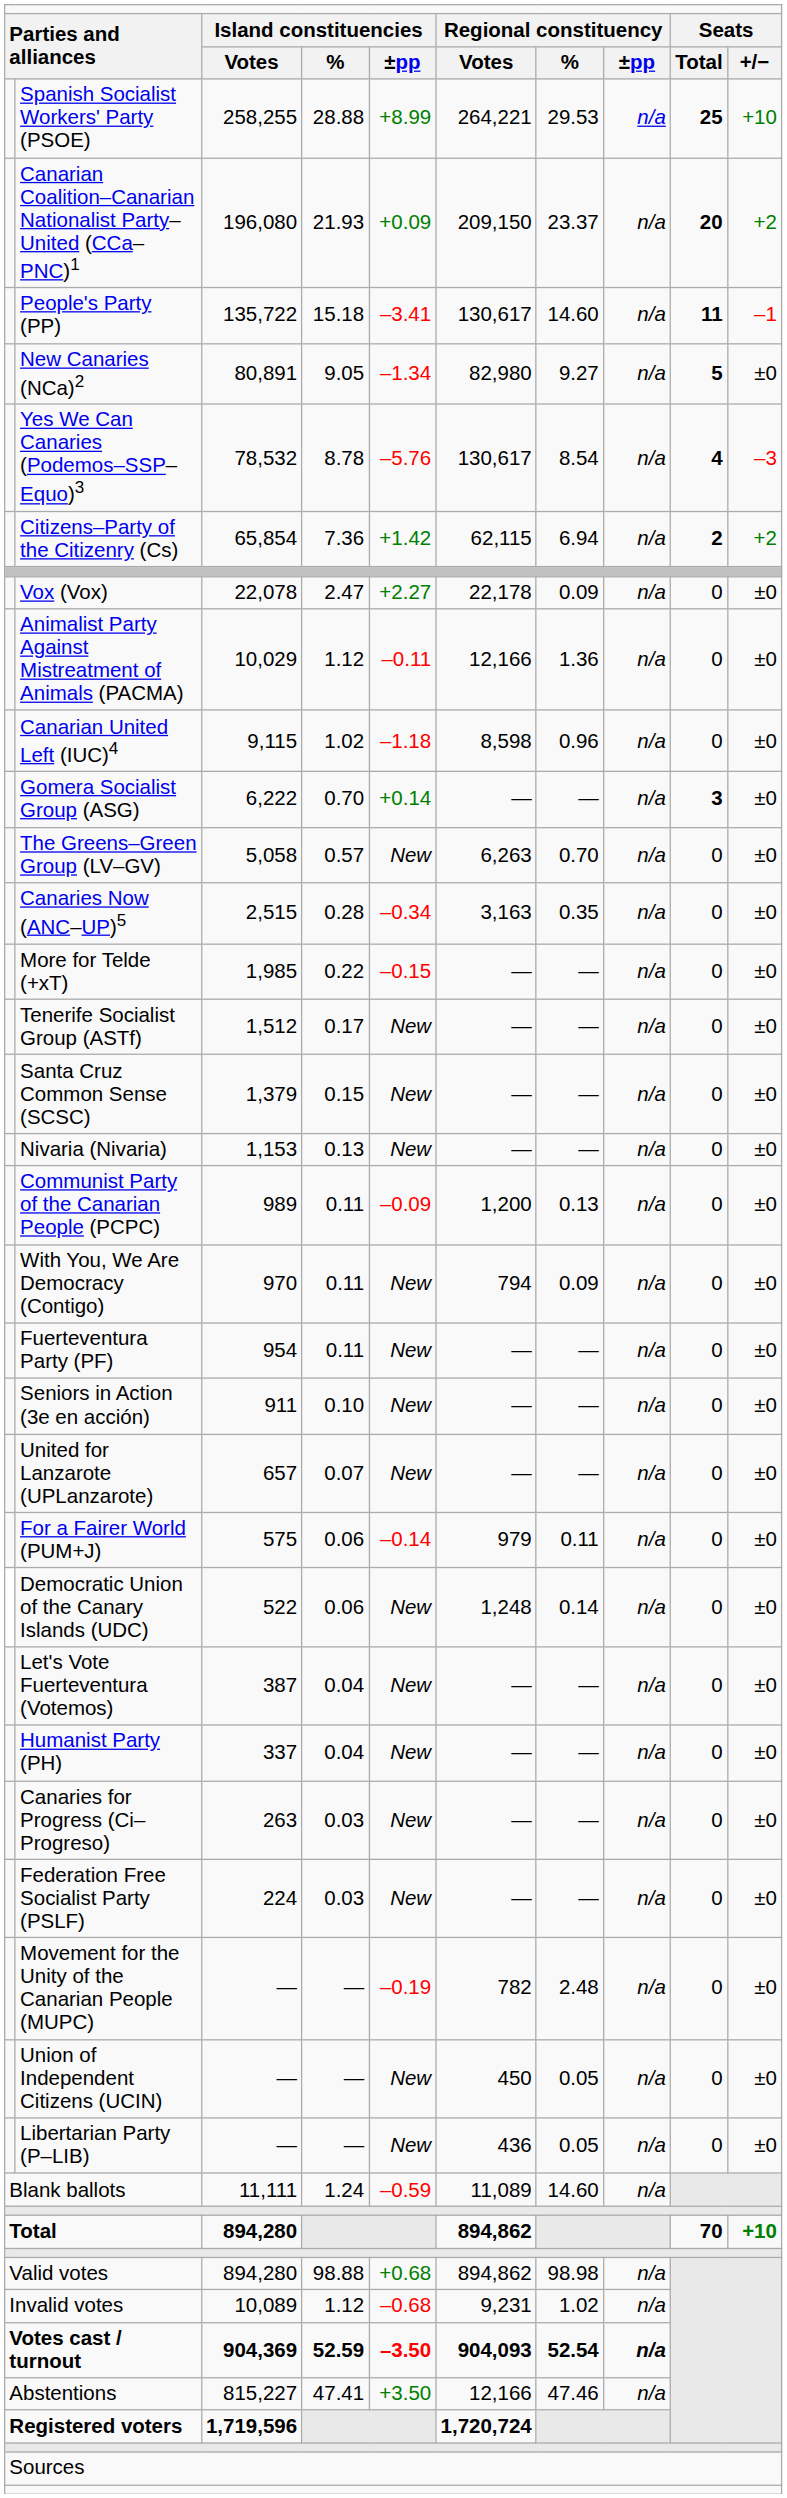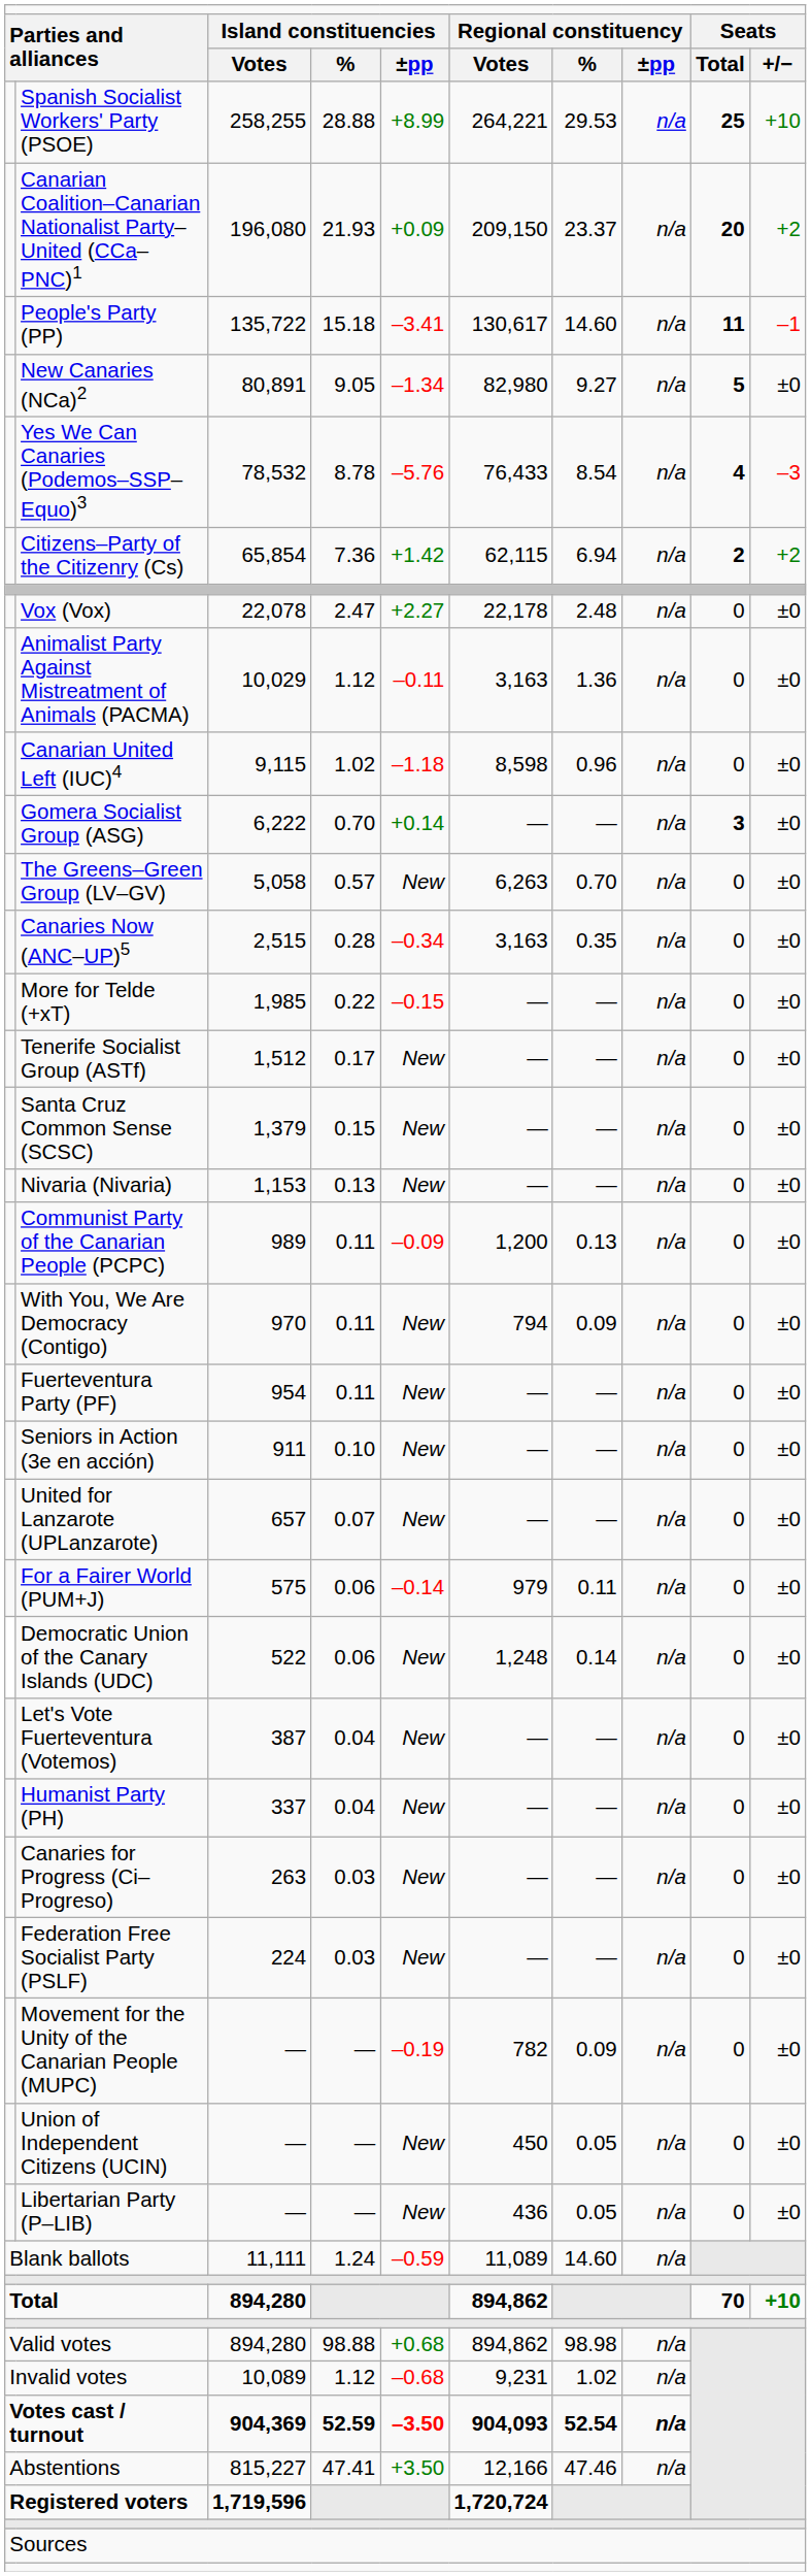Yes We Can Canaries (Podemos–SSP–Equo)3 | column 6: 130,617 -> 76,433
Vox (Vox) | column 7: 0.09 -> 2.48
Animalist Party Against Mistreatment of Animals (PACMA) | column 6: 12,166 -> 3,163
Movement for the Unity of the Canarian People (MUPC) | column 7: 2.48 -> 0.09
